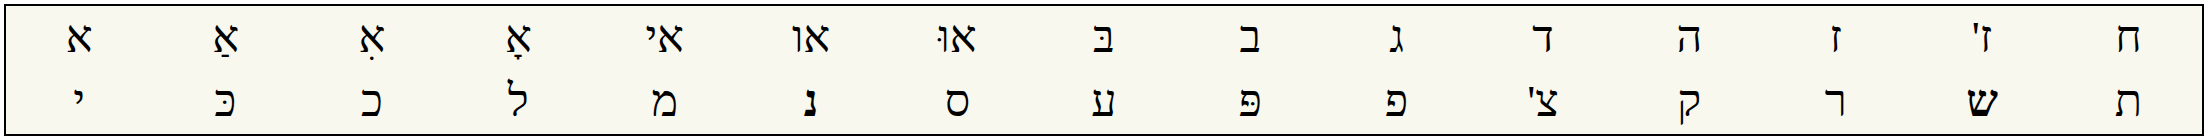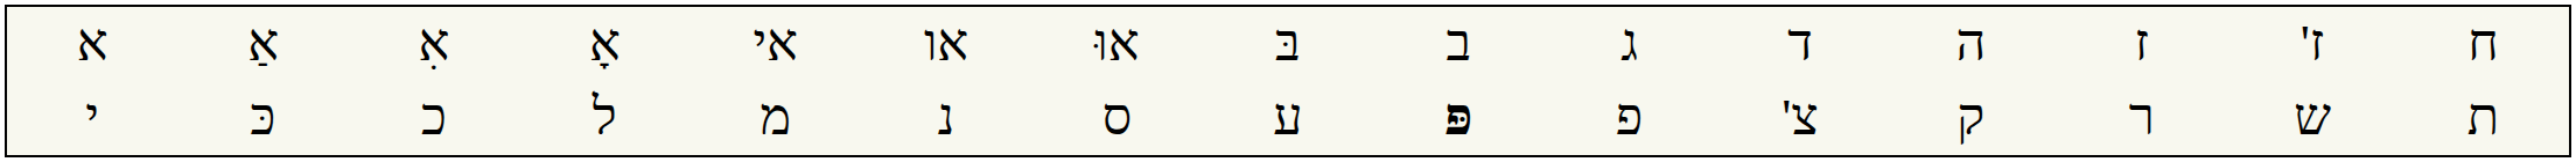י | column 6: bold -> normal
י | column 9: normal -> bold
י | column 14: bold -> normal
